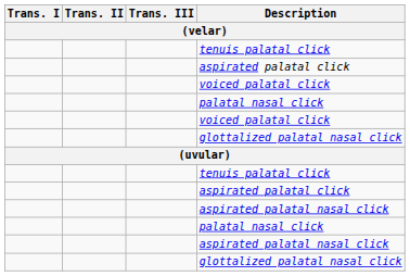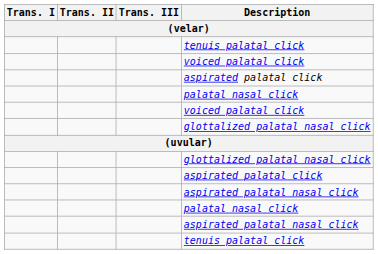row 4 | Description: aspirated palatal click -> voiced palatal click
row 5 | Description: voiced palatal click -> aspirated palatal click
row 10 | Description: tenuis palatal click -> glottalized palatal nasal click
row 15 | Description: glottalized palatal nasal click -> tenuis palatal click
